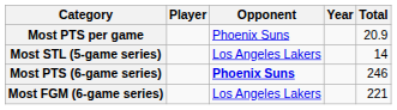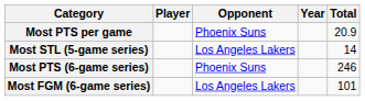Most PTS (6-game series) | Opponent: bold -> normal
Most FGM (6-game series) | Total: 221 -> 101
